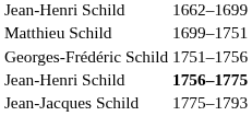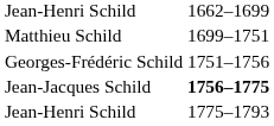row 4 | column 1: Jean-Henri Schild -> Jean-Jacques Schild
row 5 | column 1: Jean-Jacques Schild -> Jean-Henri Schild
